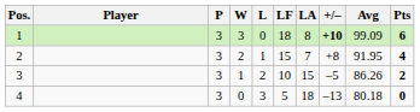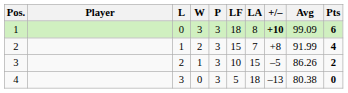columns swapped: P <-> L
row 3 | Avg: 91.95 -> 91.99
row 5 | Avg: 80.18 -> 80.38
